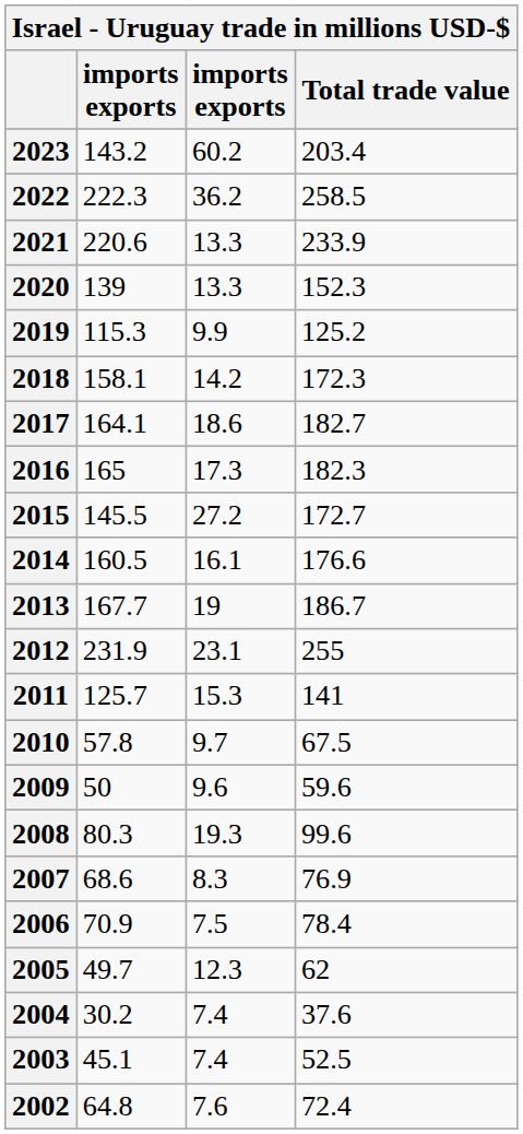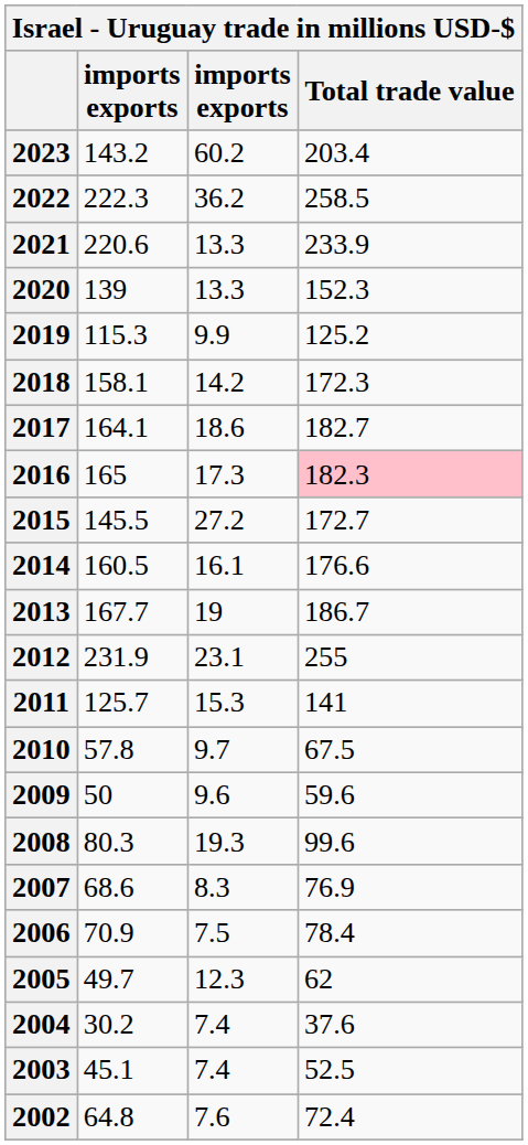2016 | Total trade value: no background -> pink background
